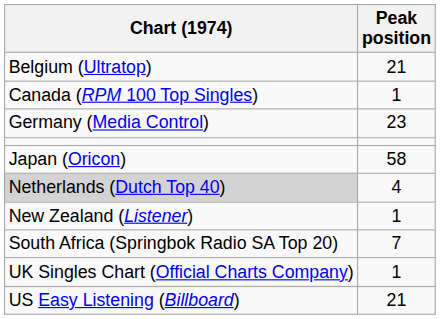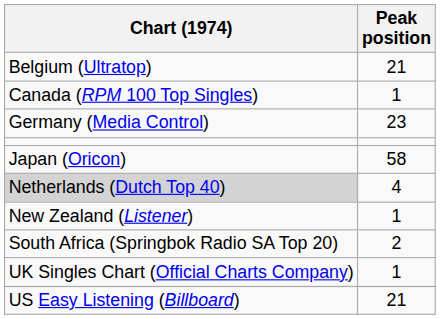row 9 | Peak position: 7 -> 2
